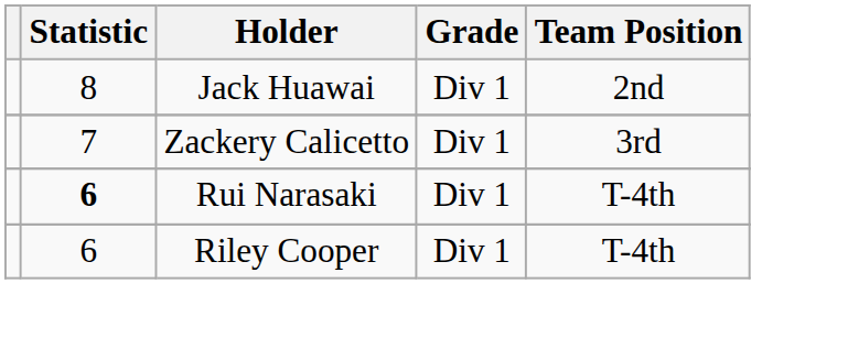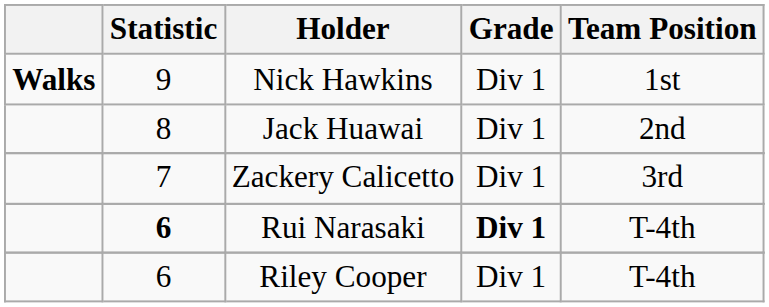+ row: Walks | 9 | Nick Hawkins | Div 1 | 1st
Rui Narasaki | Grade: normal -> bold
